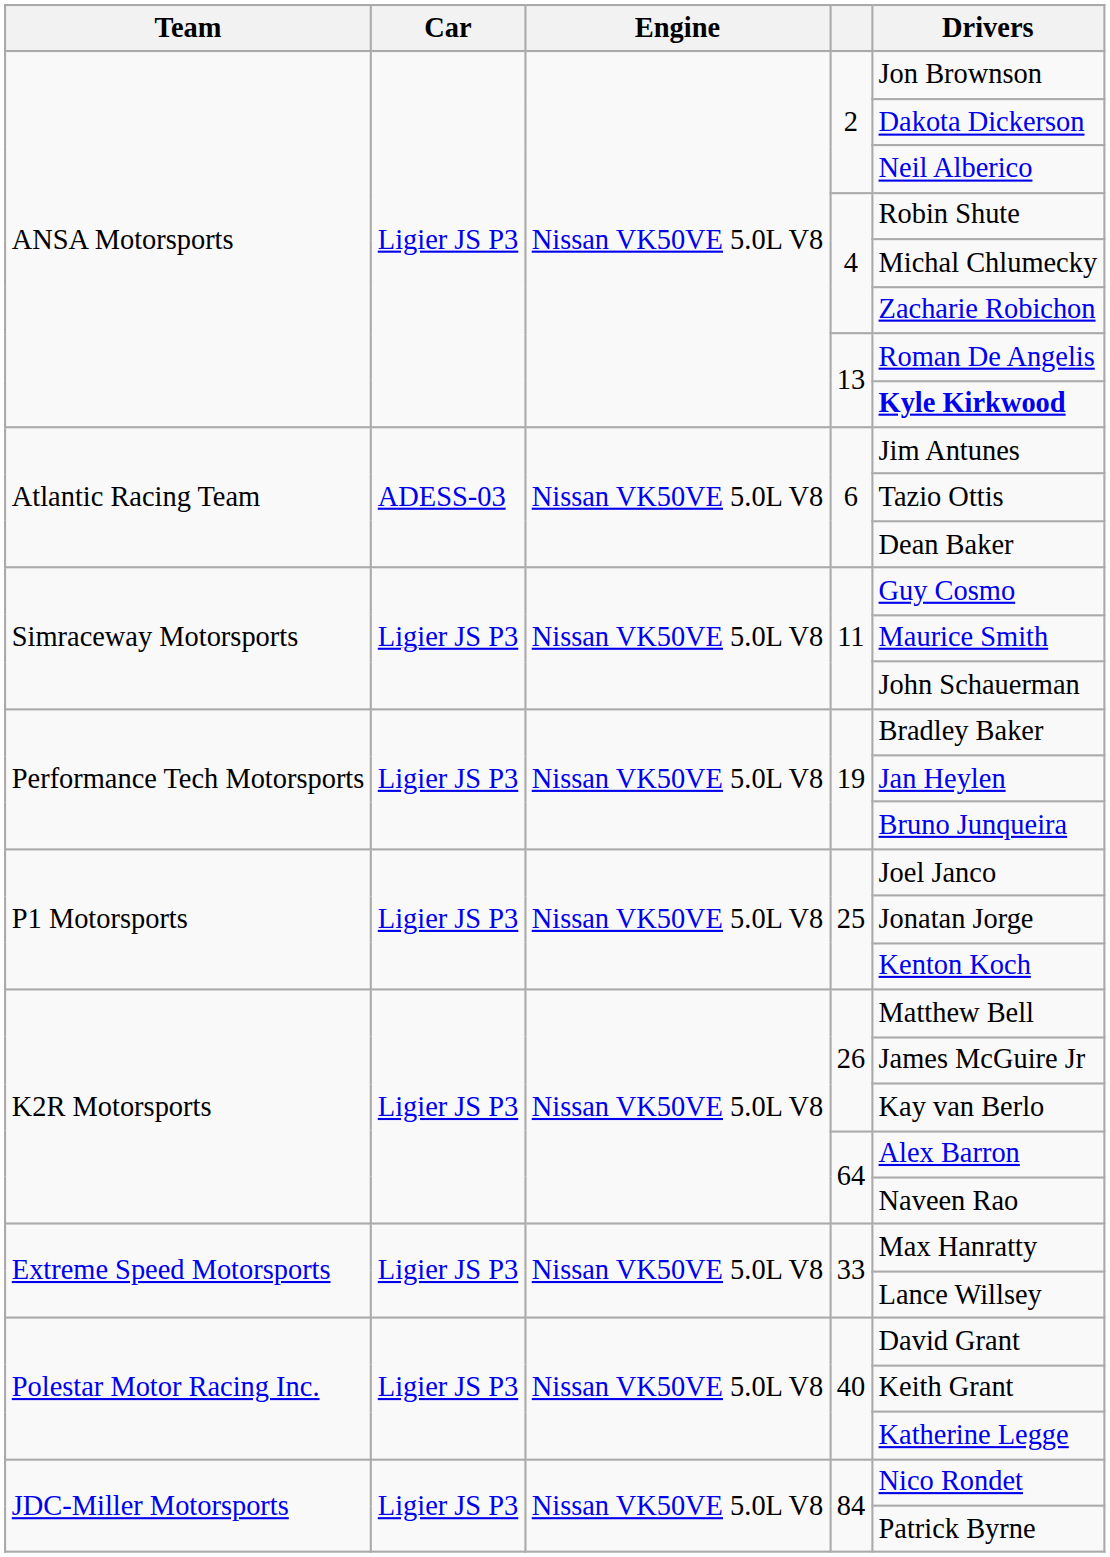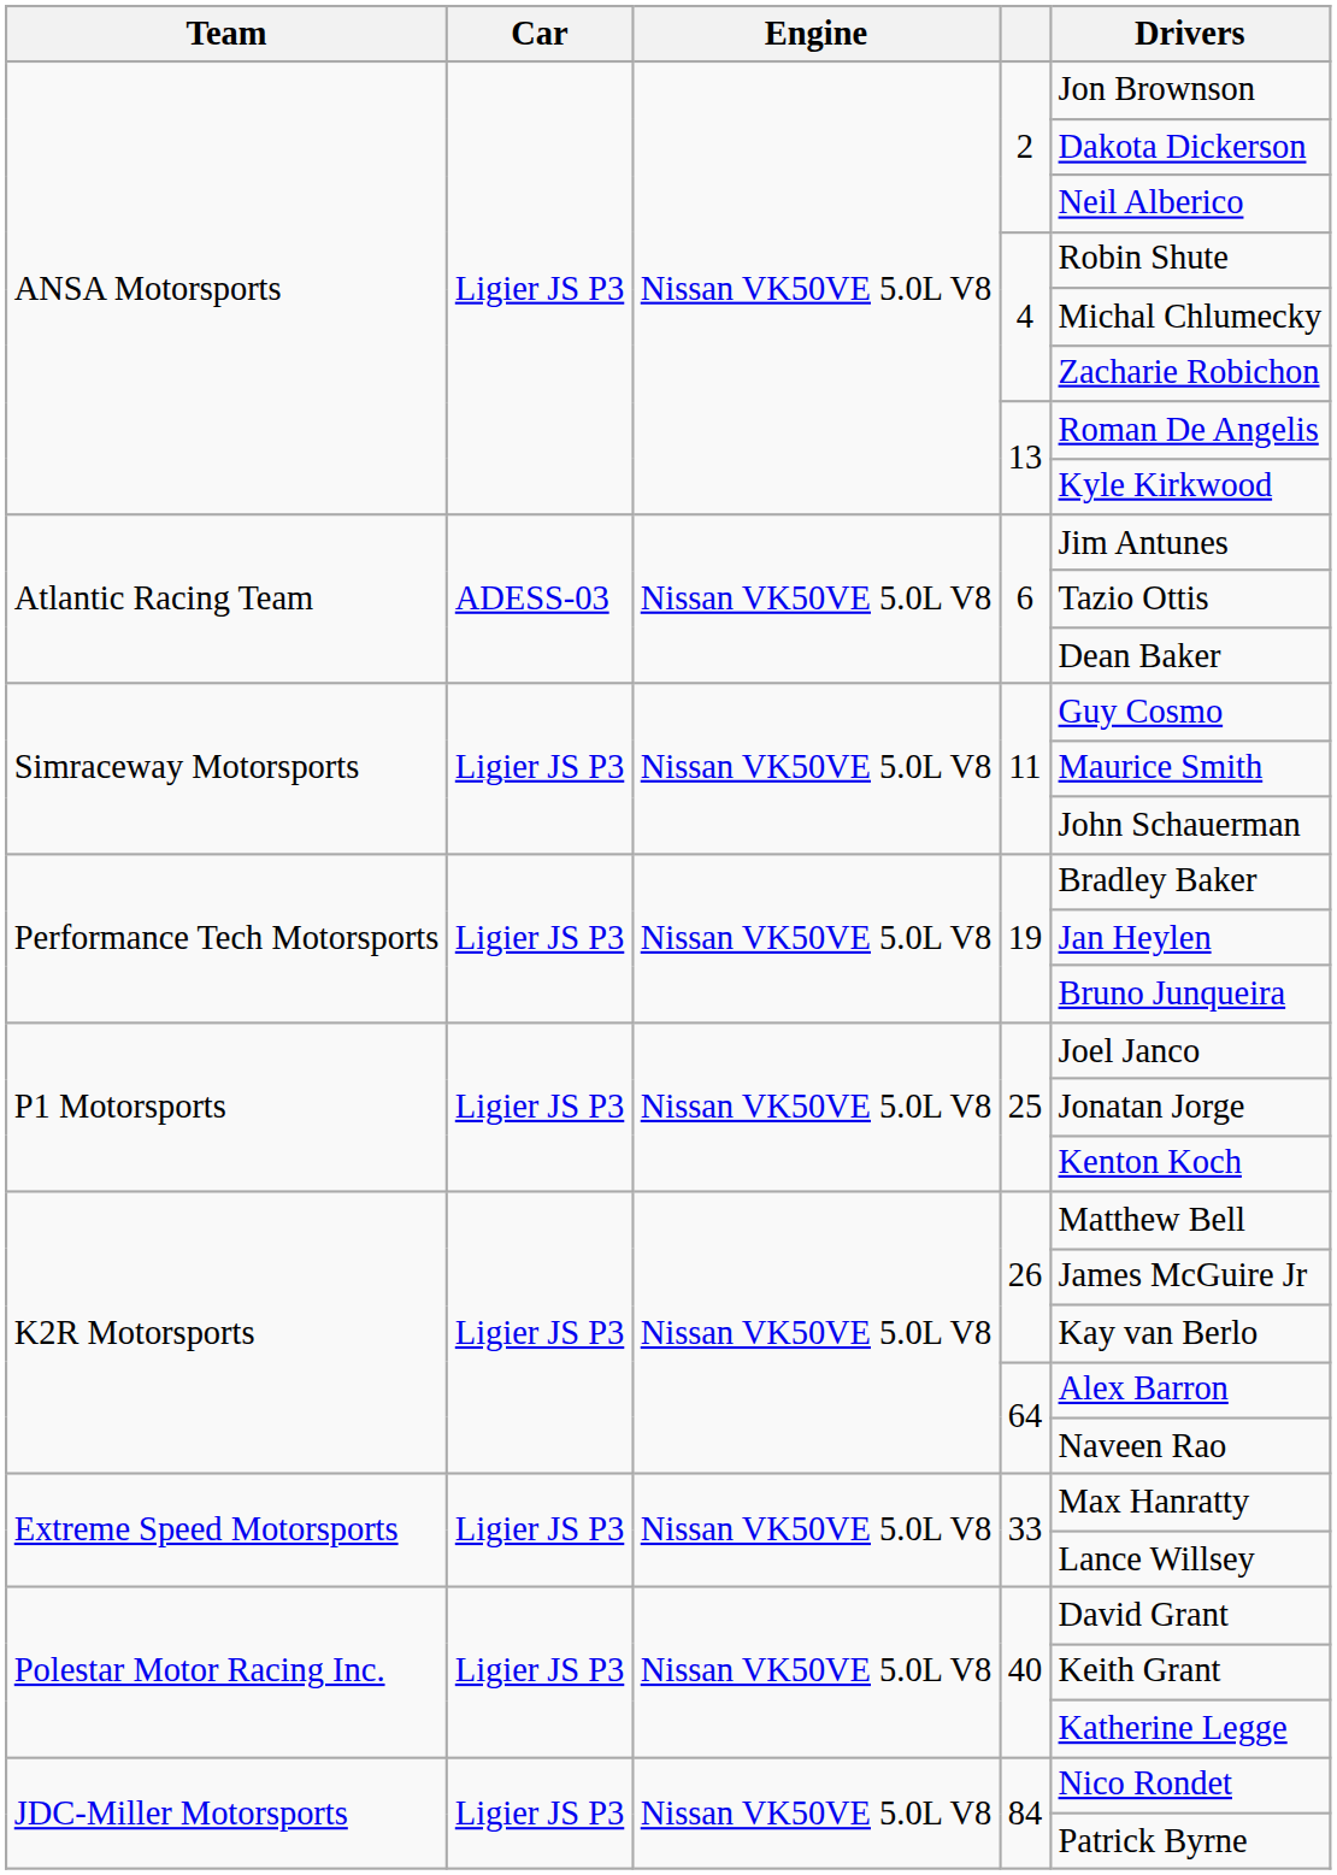row 9 | Drivers: bold -> normal
